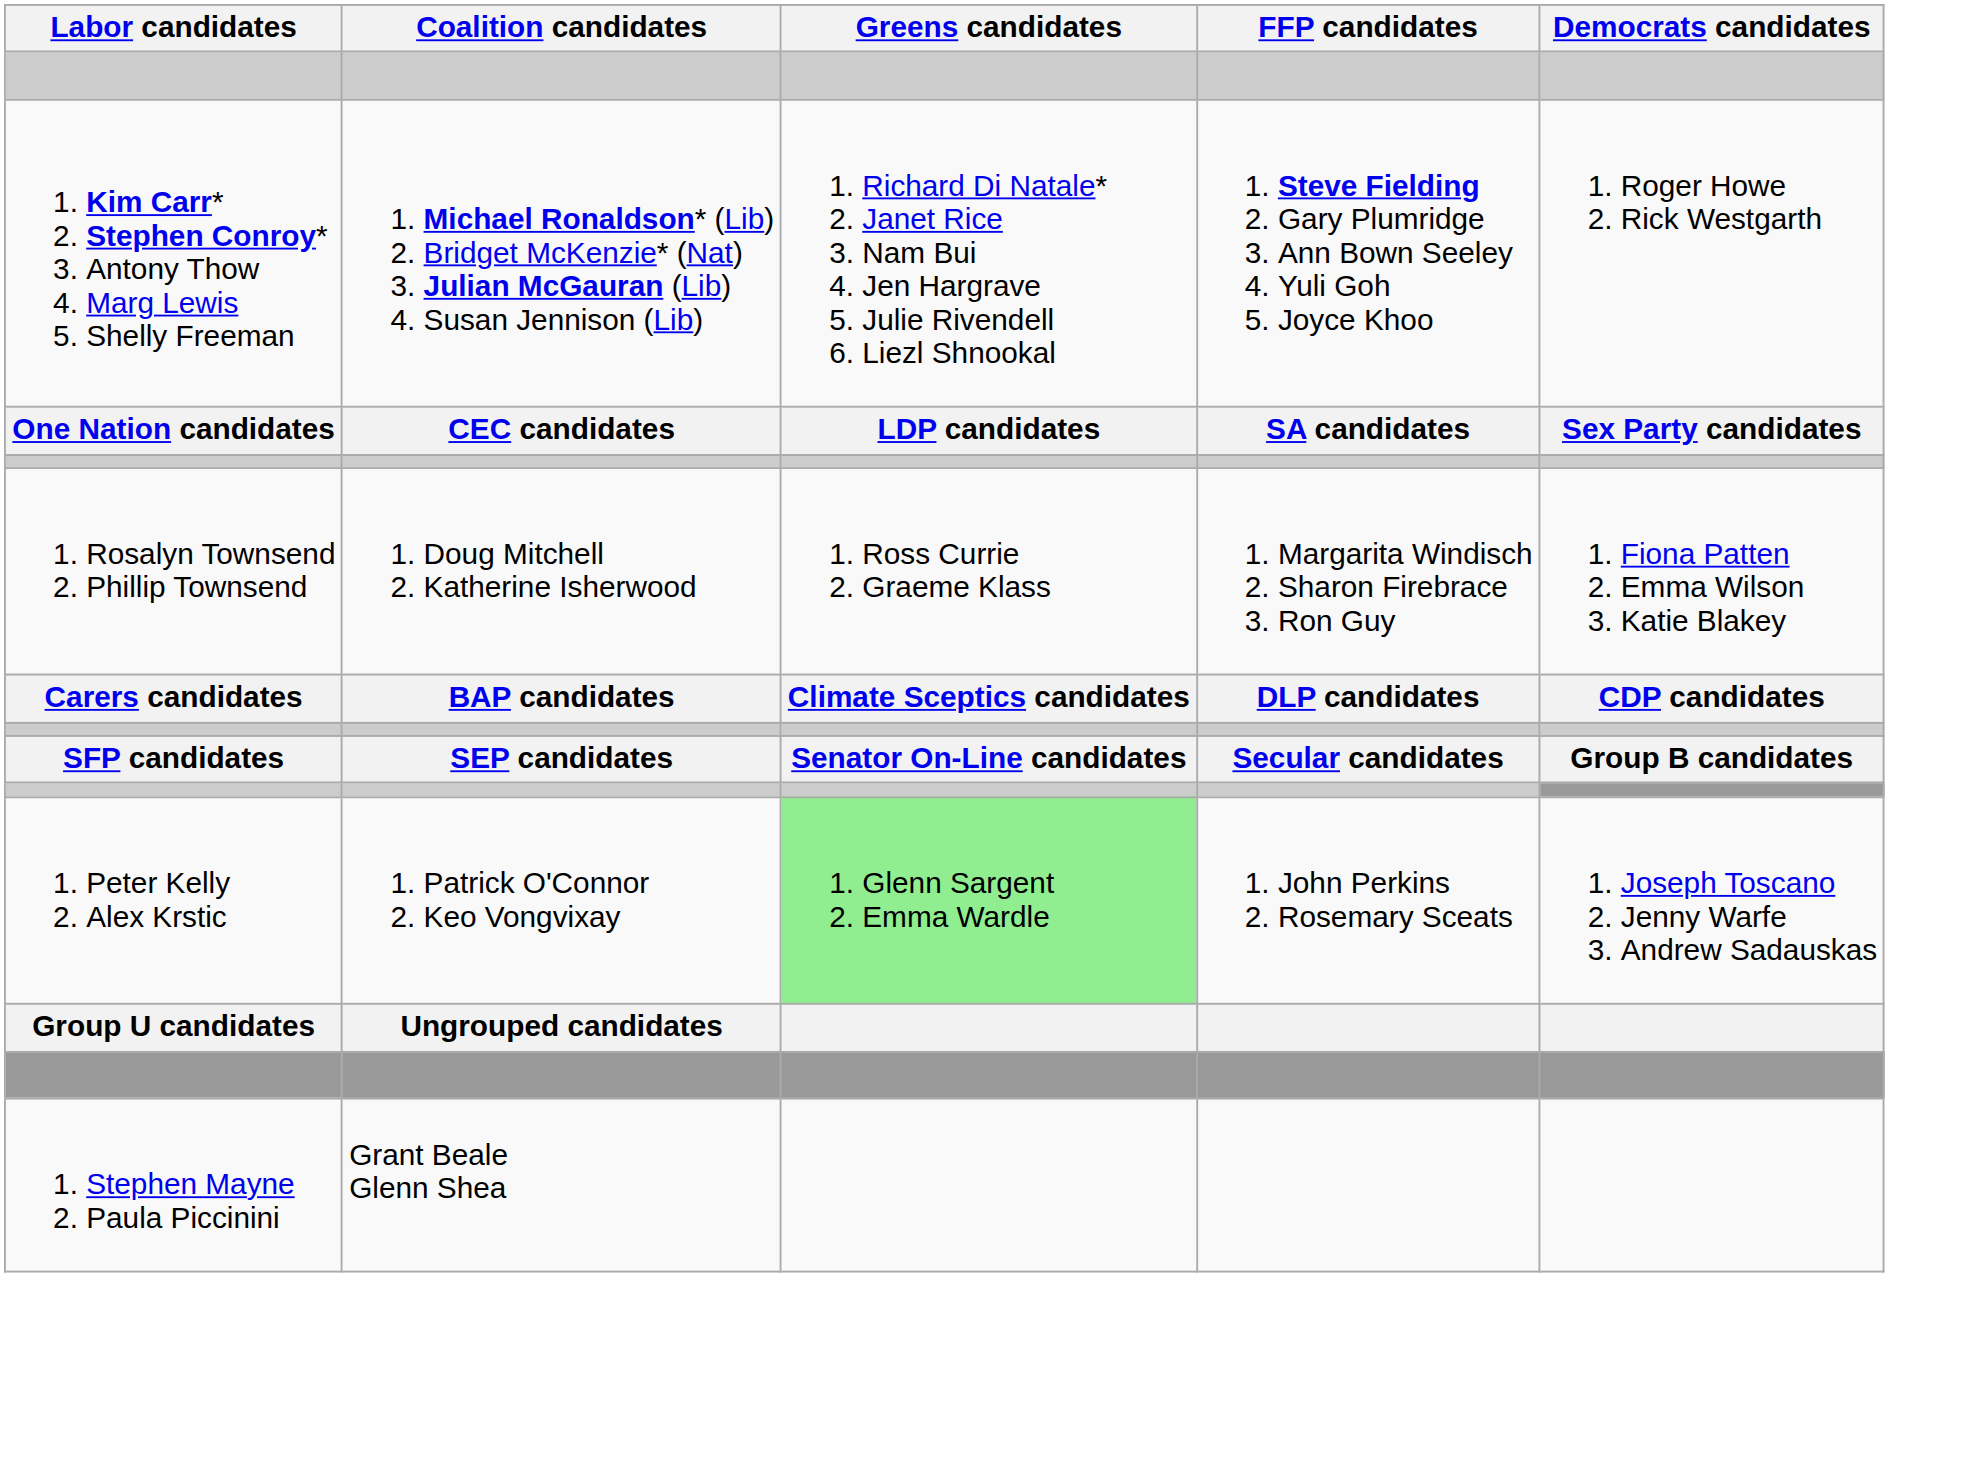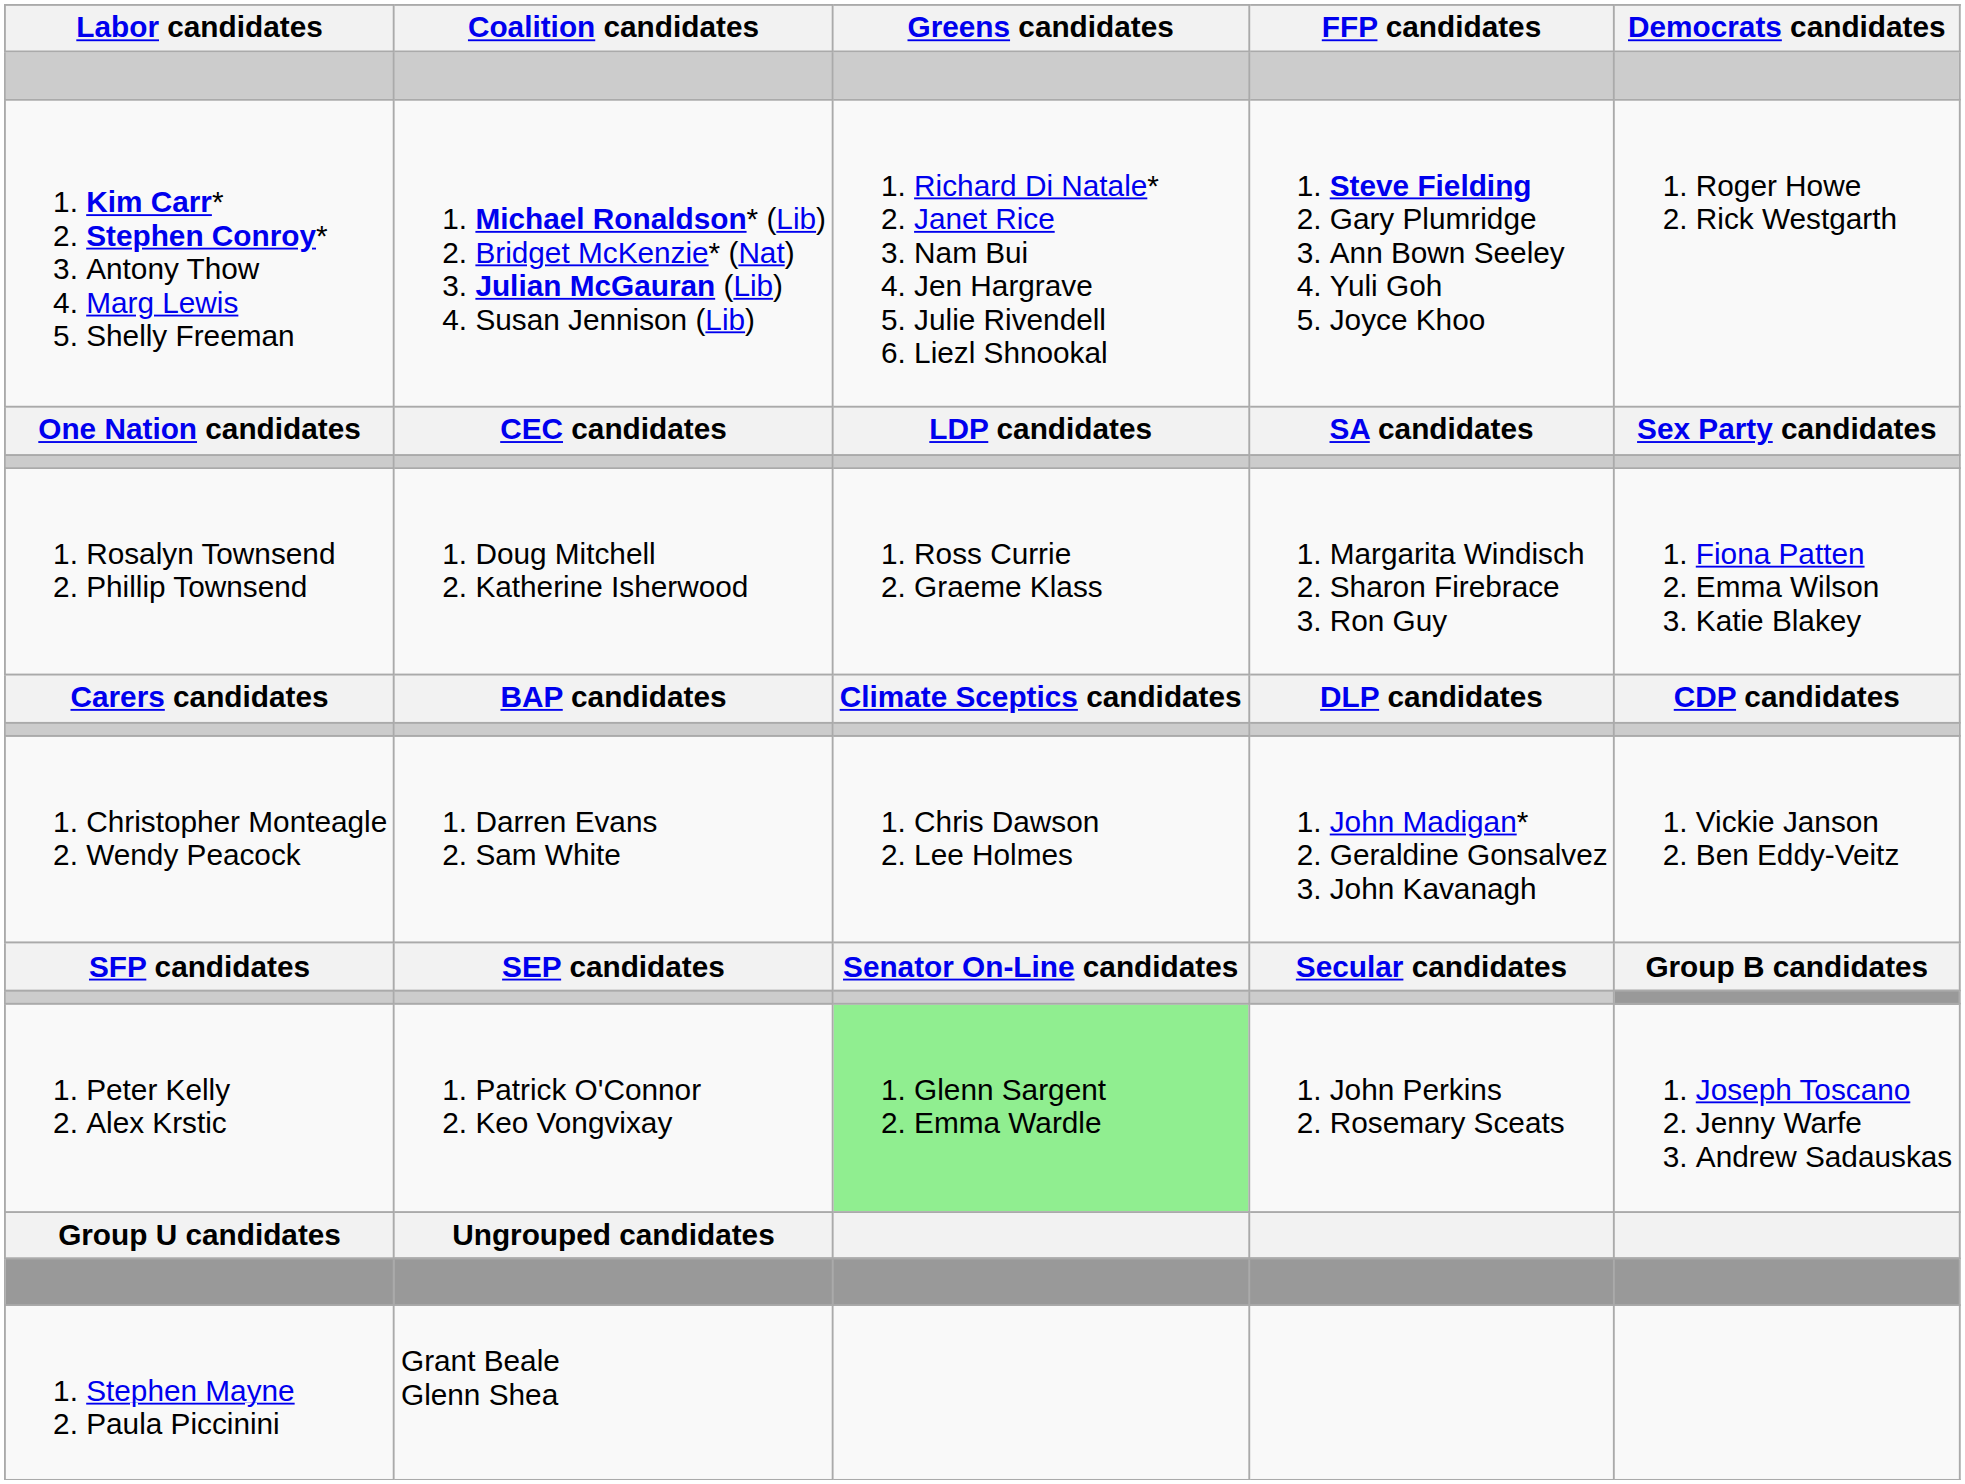+ row: Christopher Monteagle Wendy Peacock | Darren Evans Sam White | Chris Dawson Lee Holmes | John Madigan* Geraldine Gonsalvez John Kavanagh | Vickie Janson Ben Eddy-Veitz
